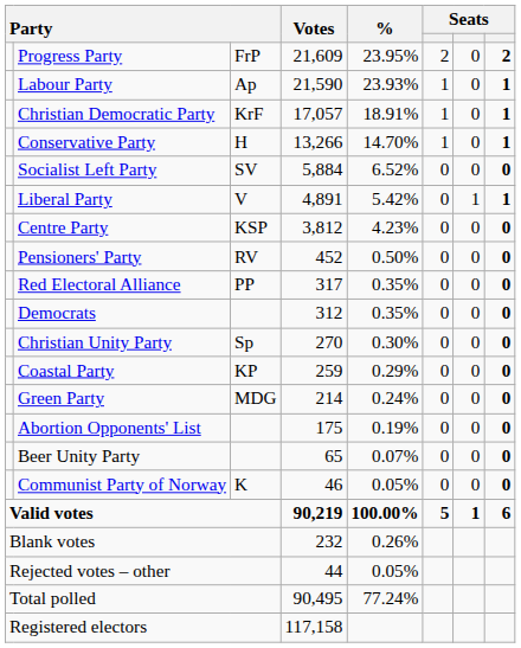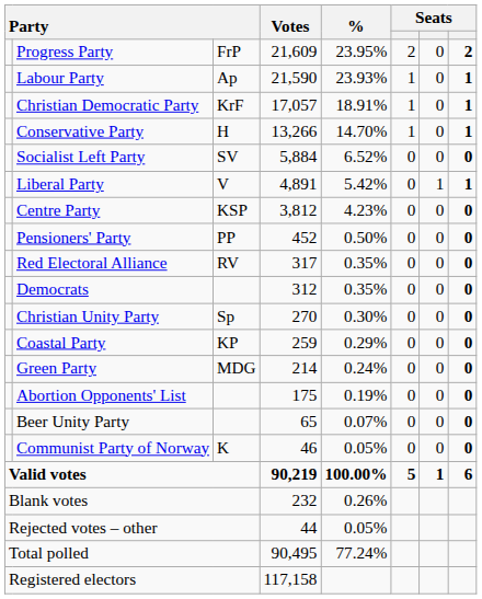Pensioners' Party | column 3: RV -> PP
Red Electoral Alliance | column 3: PP -> RV
